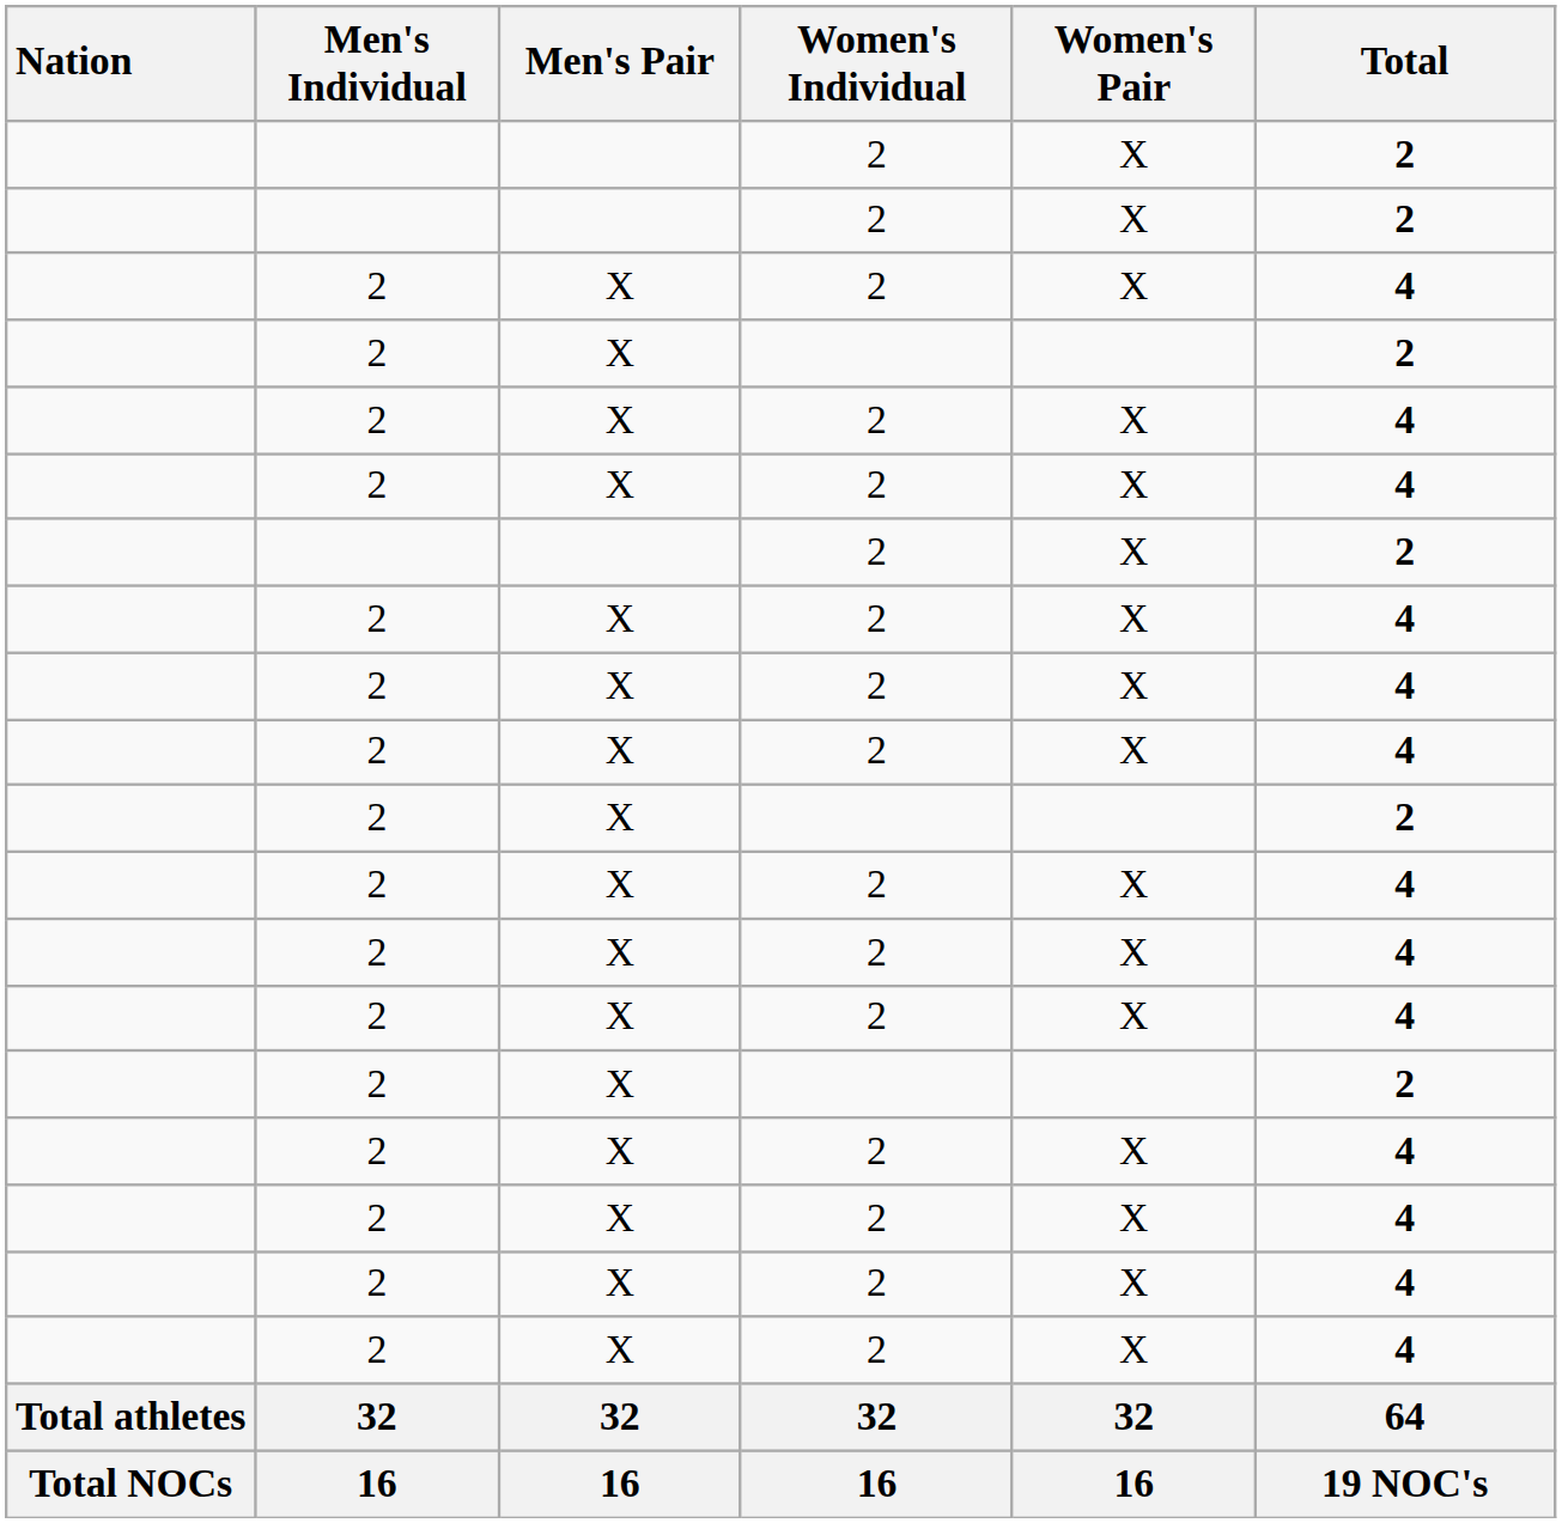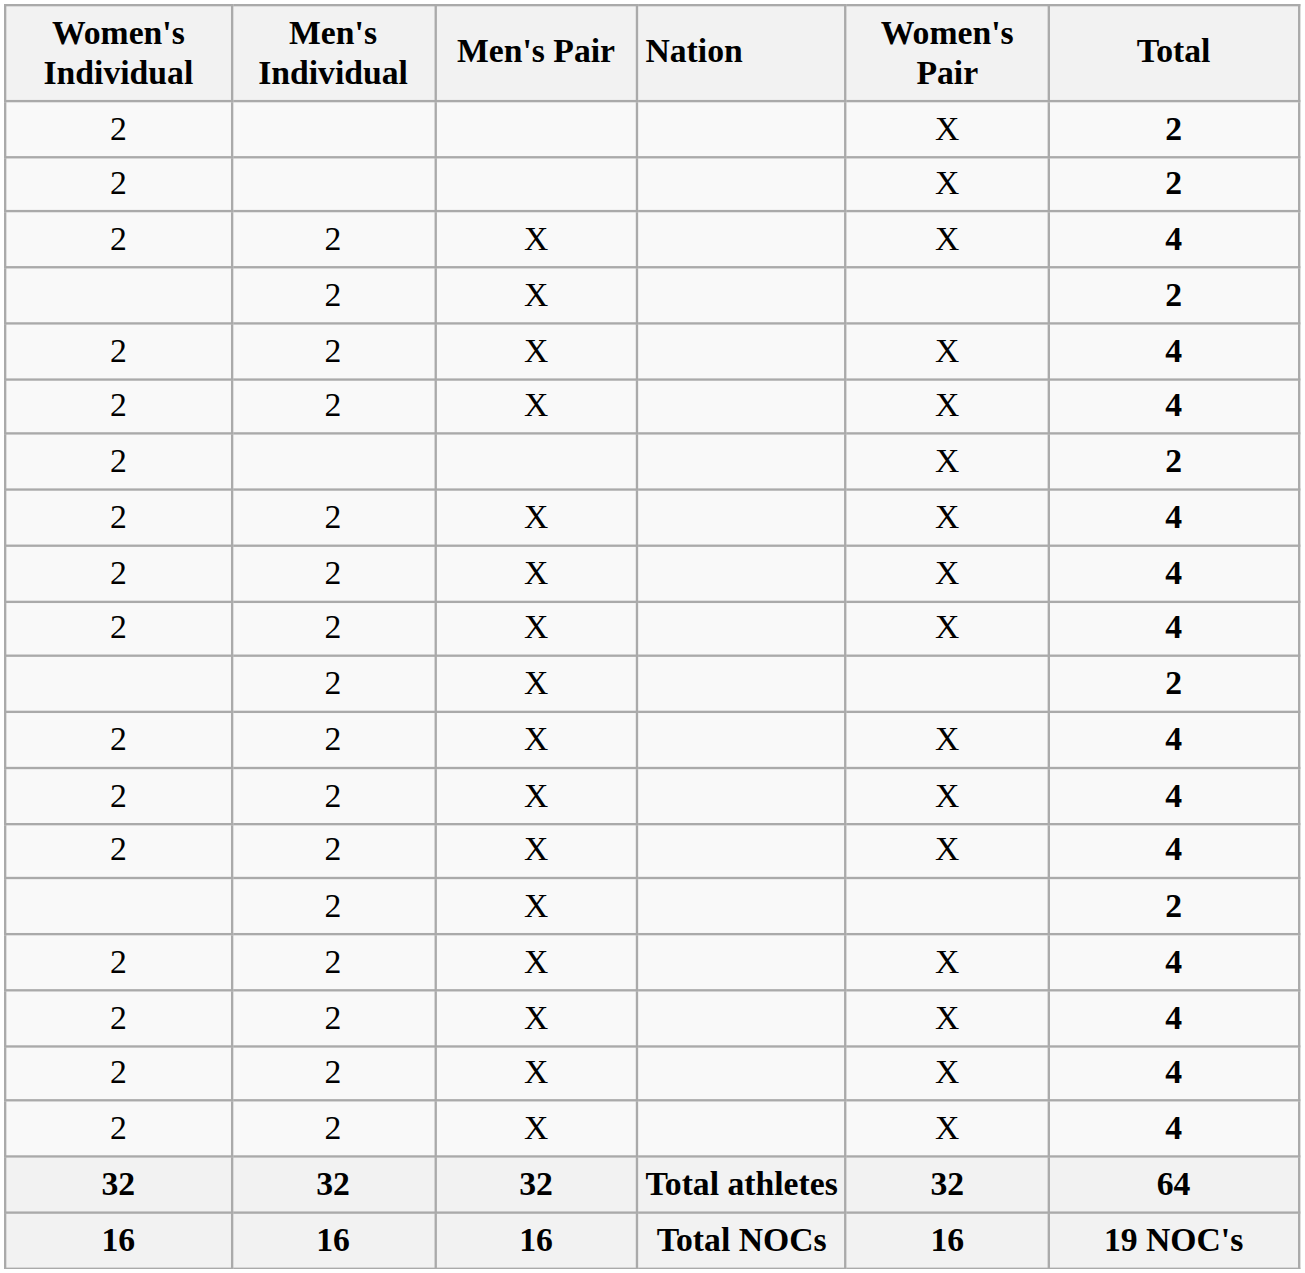columns swapped: Nation <-> Women's Individual
